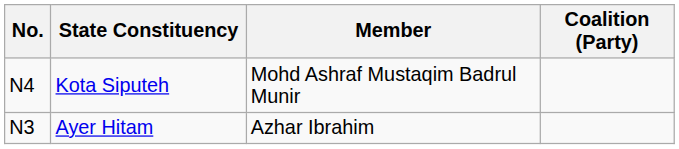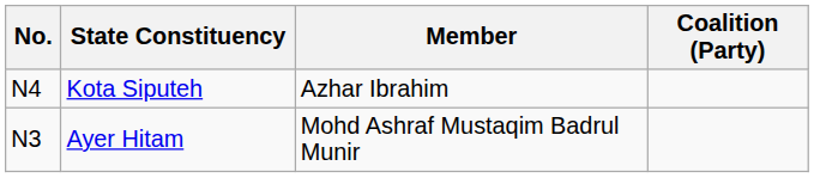Kota Siputeh | Member: Mohd Ashraf Mustaqim Badrul Munir -> Azhar Ibrahim
Ayer Hitam | Member: Azhar Ibrahim -> Mohd Ashraf Mustaqim Badrul Munir
